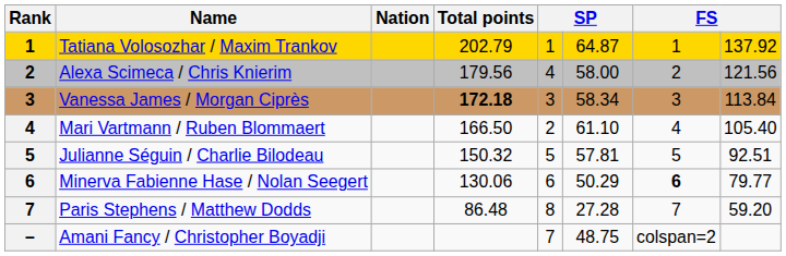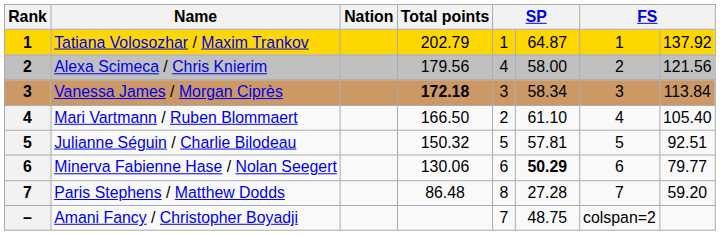Minerva Fabienne Hase / Nolan Seegert | column 6: normal -> bold
Minerva Fabienne Hase / Nolan Seegert | column 7: bold -> normal
